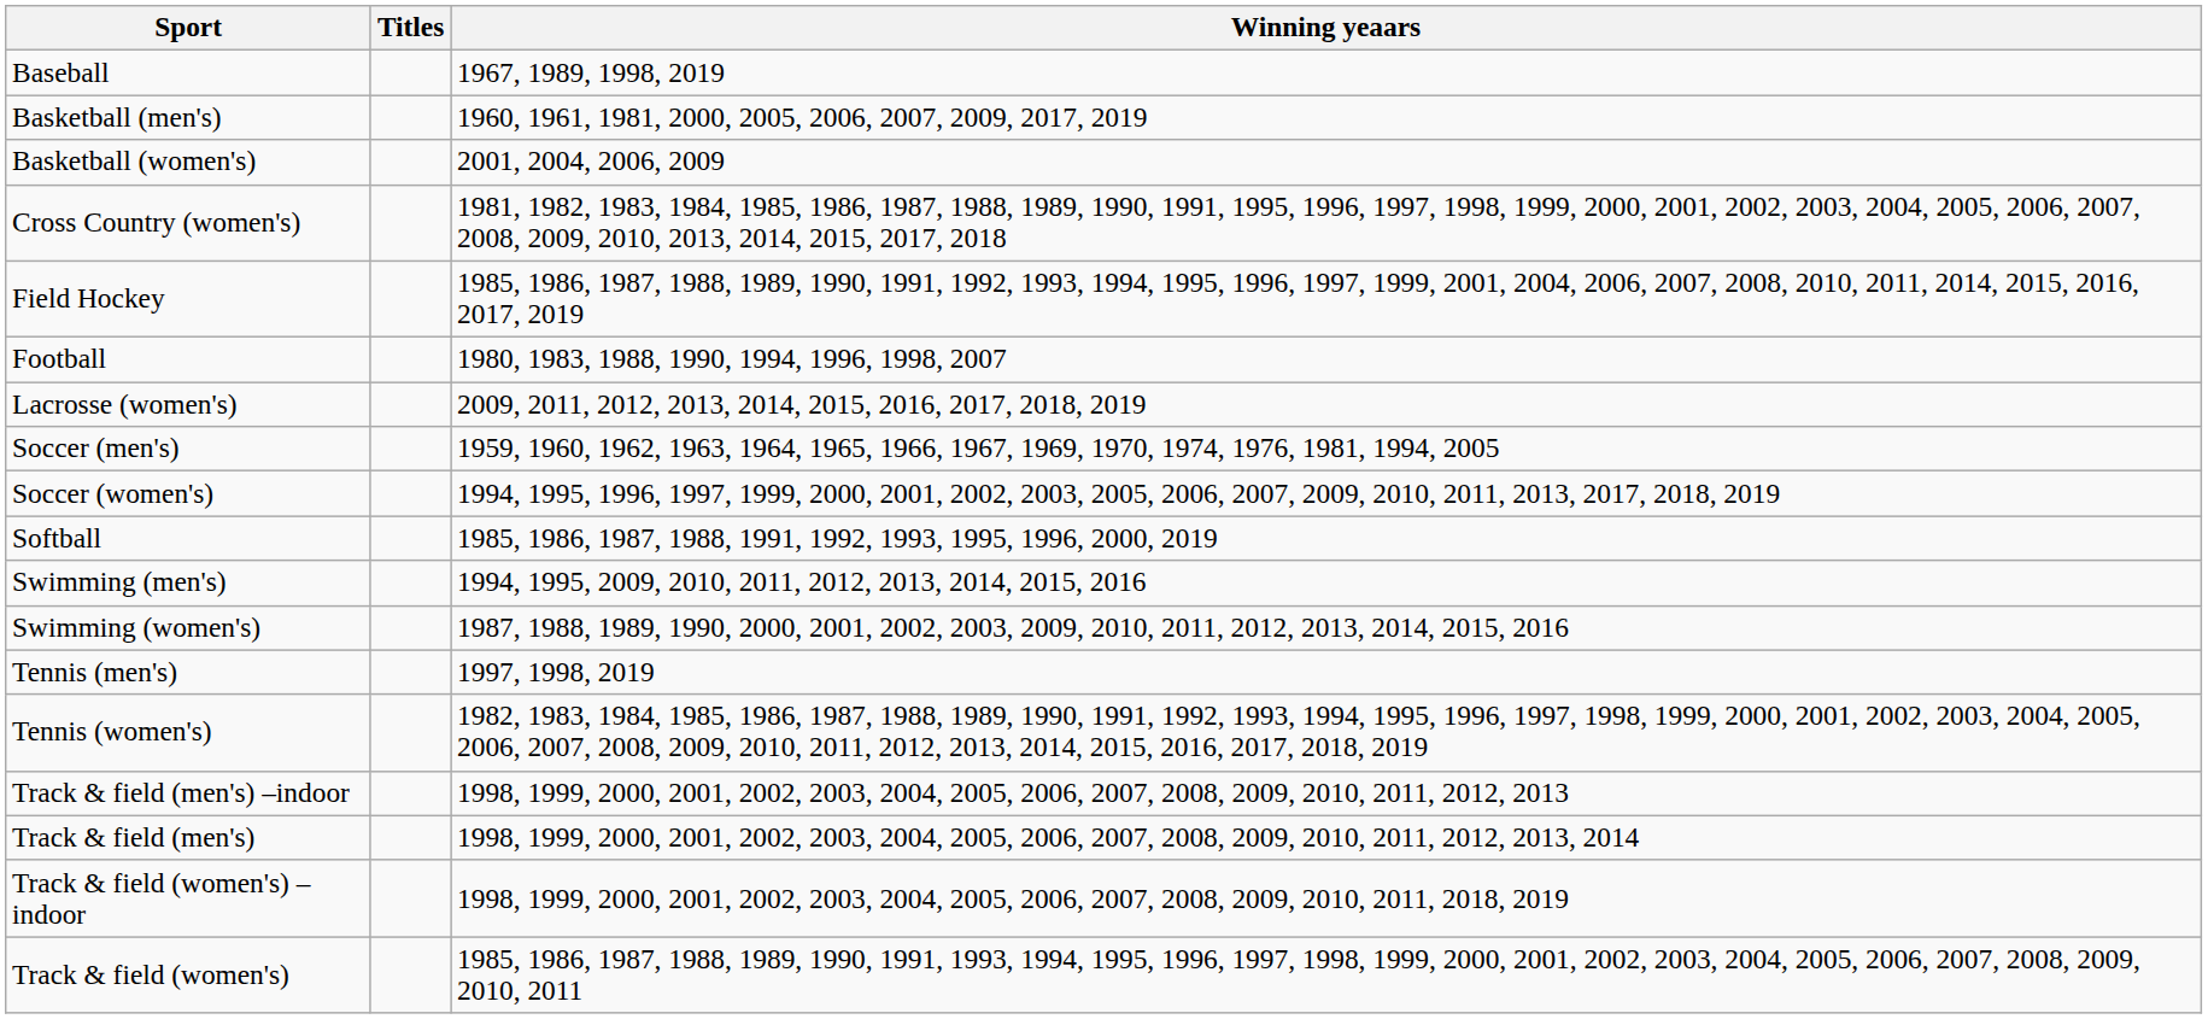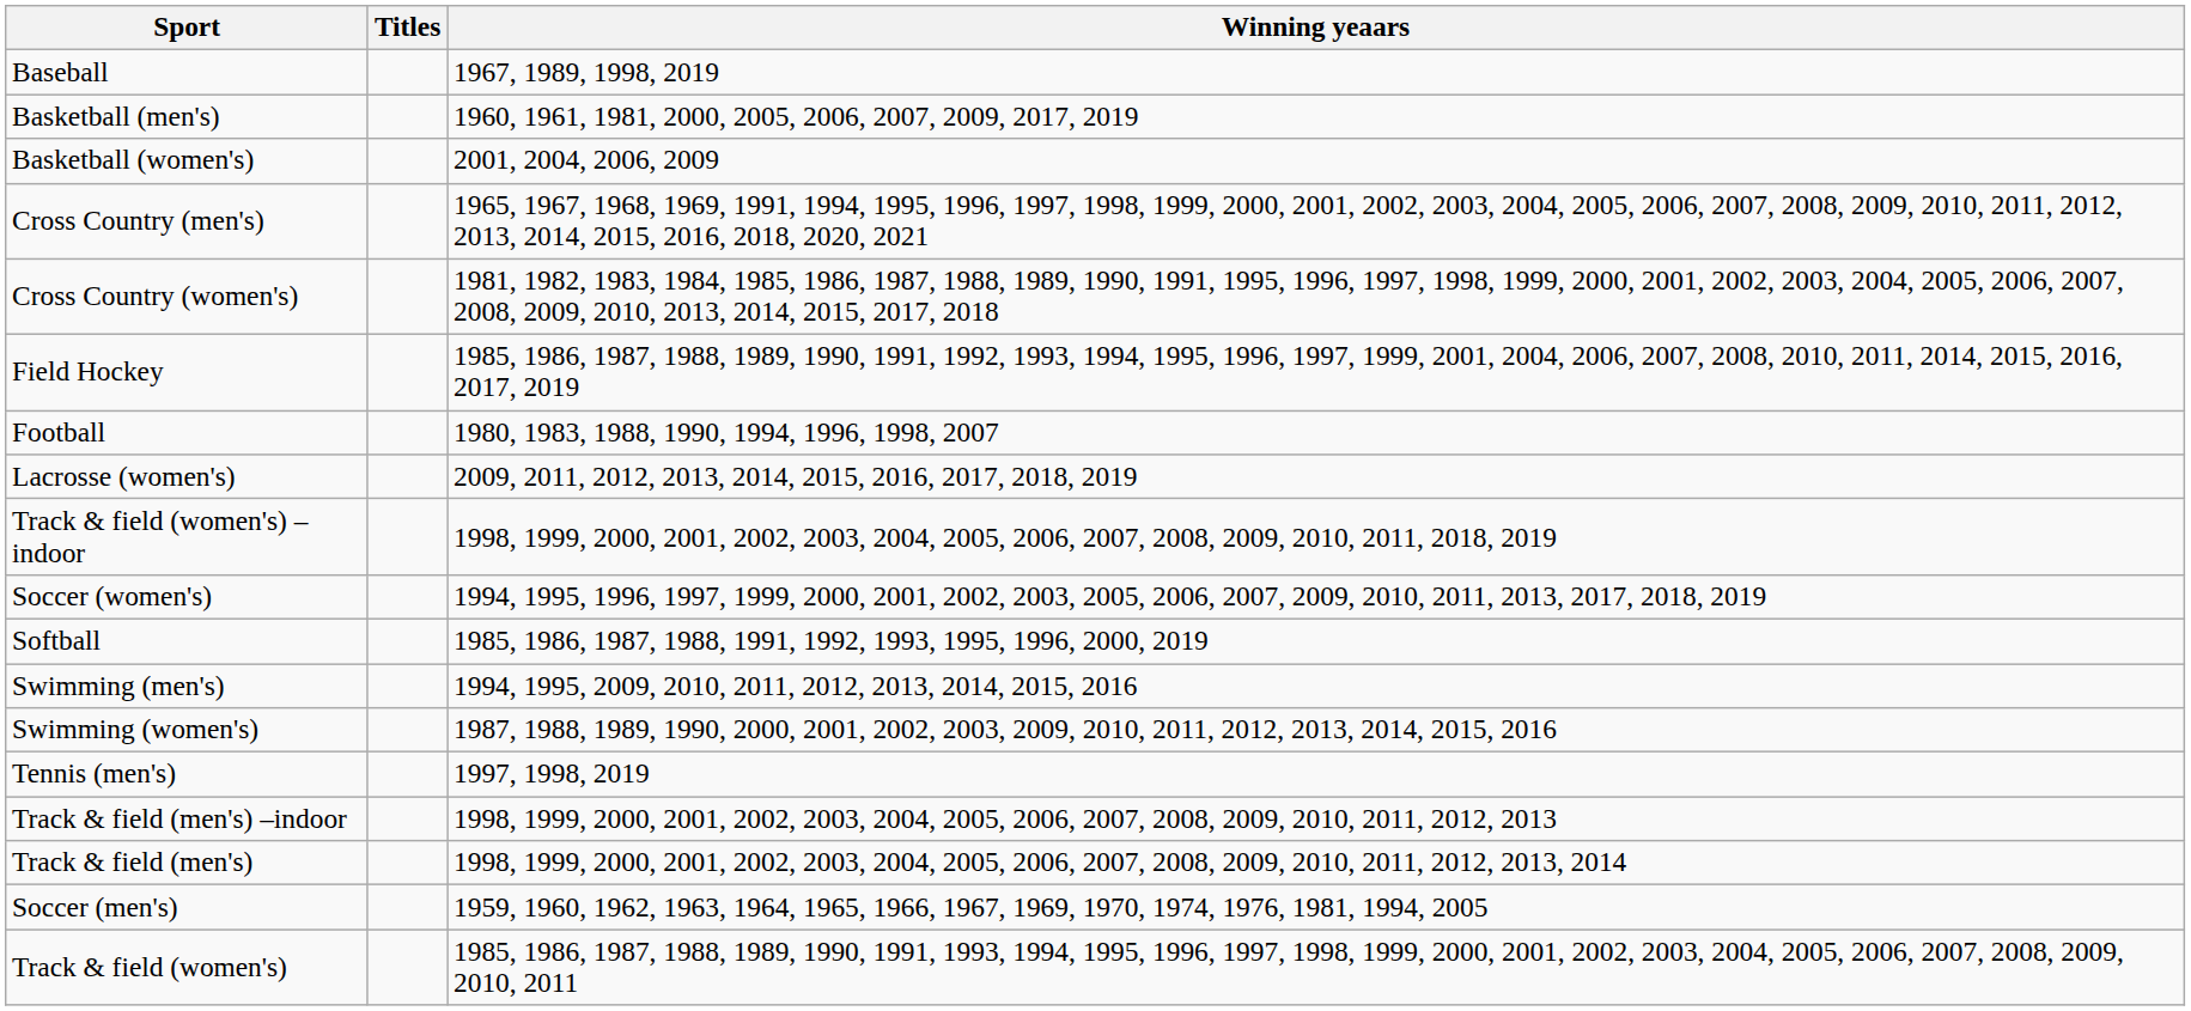+ row: Cross Country (men's) | 1965, 1967, 1968, 1969, 1991, 1994, 1995, 1996, 1997, 1998, 1999, 2000, 2001, 2002, 2003, 2004, 2005, 2006, 2007, 2008, 2009, 2010, 2011, 2012, 2013, 2014, 2015, 2016, 2018, 2020, 2021
rows swapped: Soccer (men's) <-> Track & field (women's) –indoor
- row: Tennis (women's) | 1982, 1983, 1984, 1985, 1986, 1987, 1988, 1989, 1990, 1991, 1992, 1993, 1994, 1995, 1996, 1997, 1998, 1999, 2000, 2001, 2002, 2003, 2004, 2005, 2006, 2007, 2008, 2009, 2010, 2011, 2012, 2013, 2014, 2015, 2016, 2017, 2018, 2019
